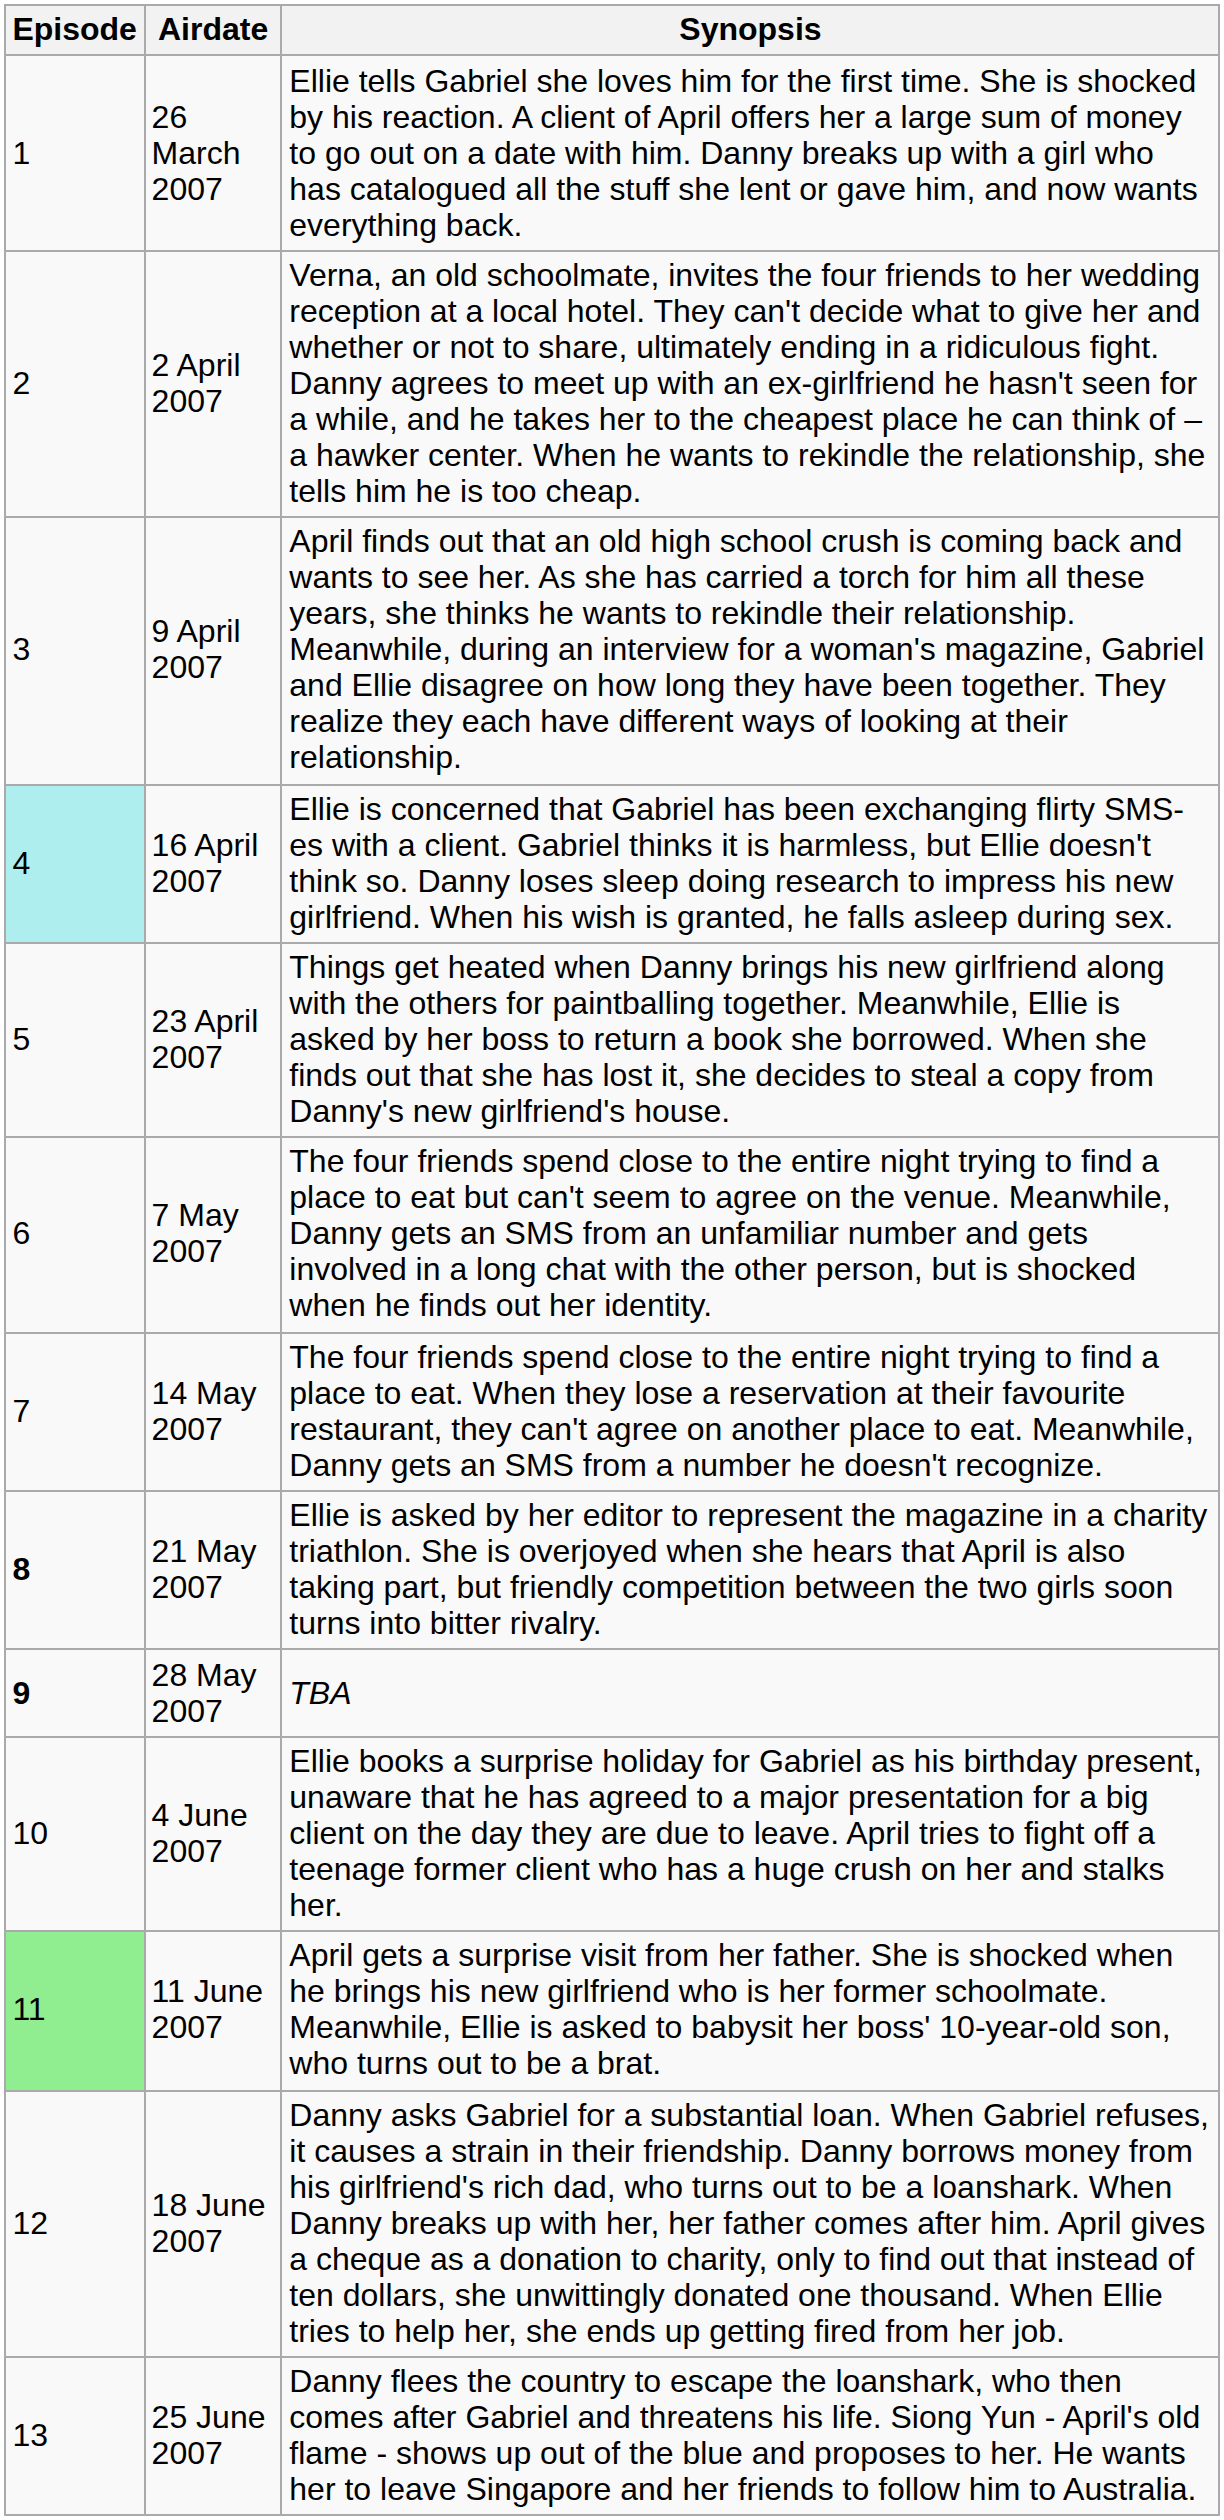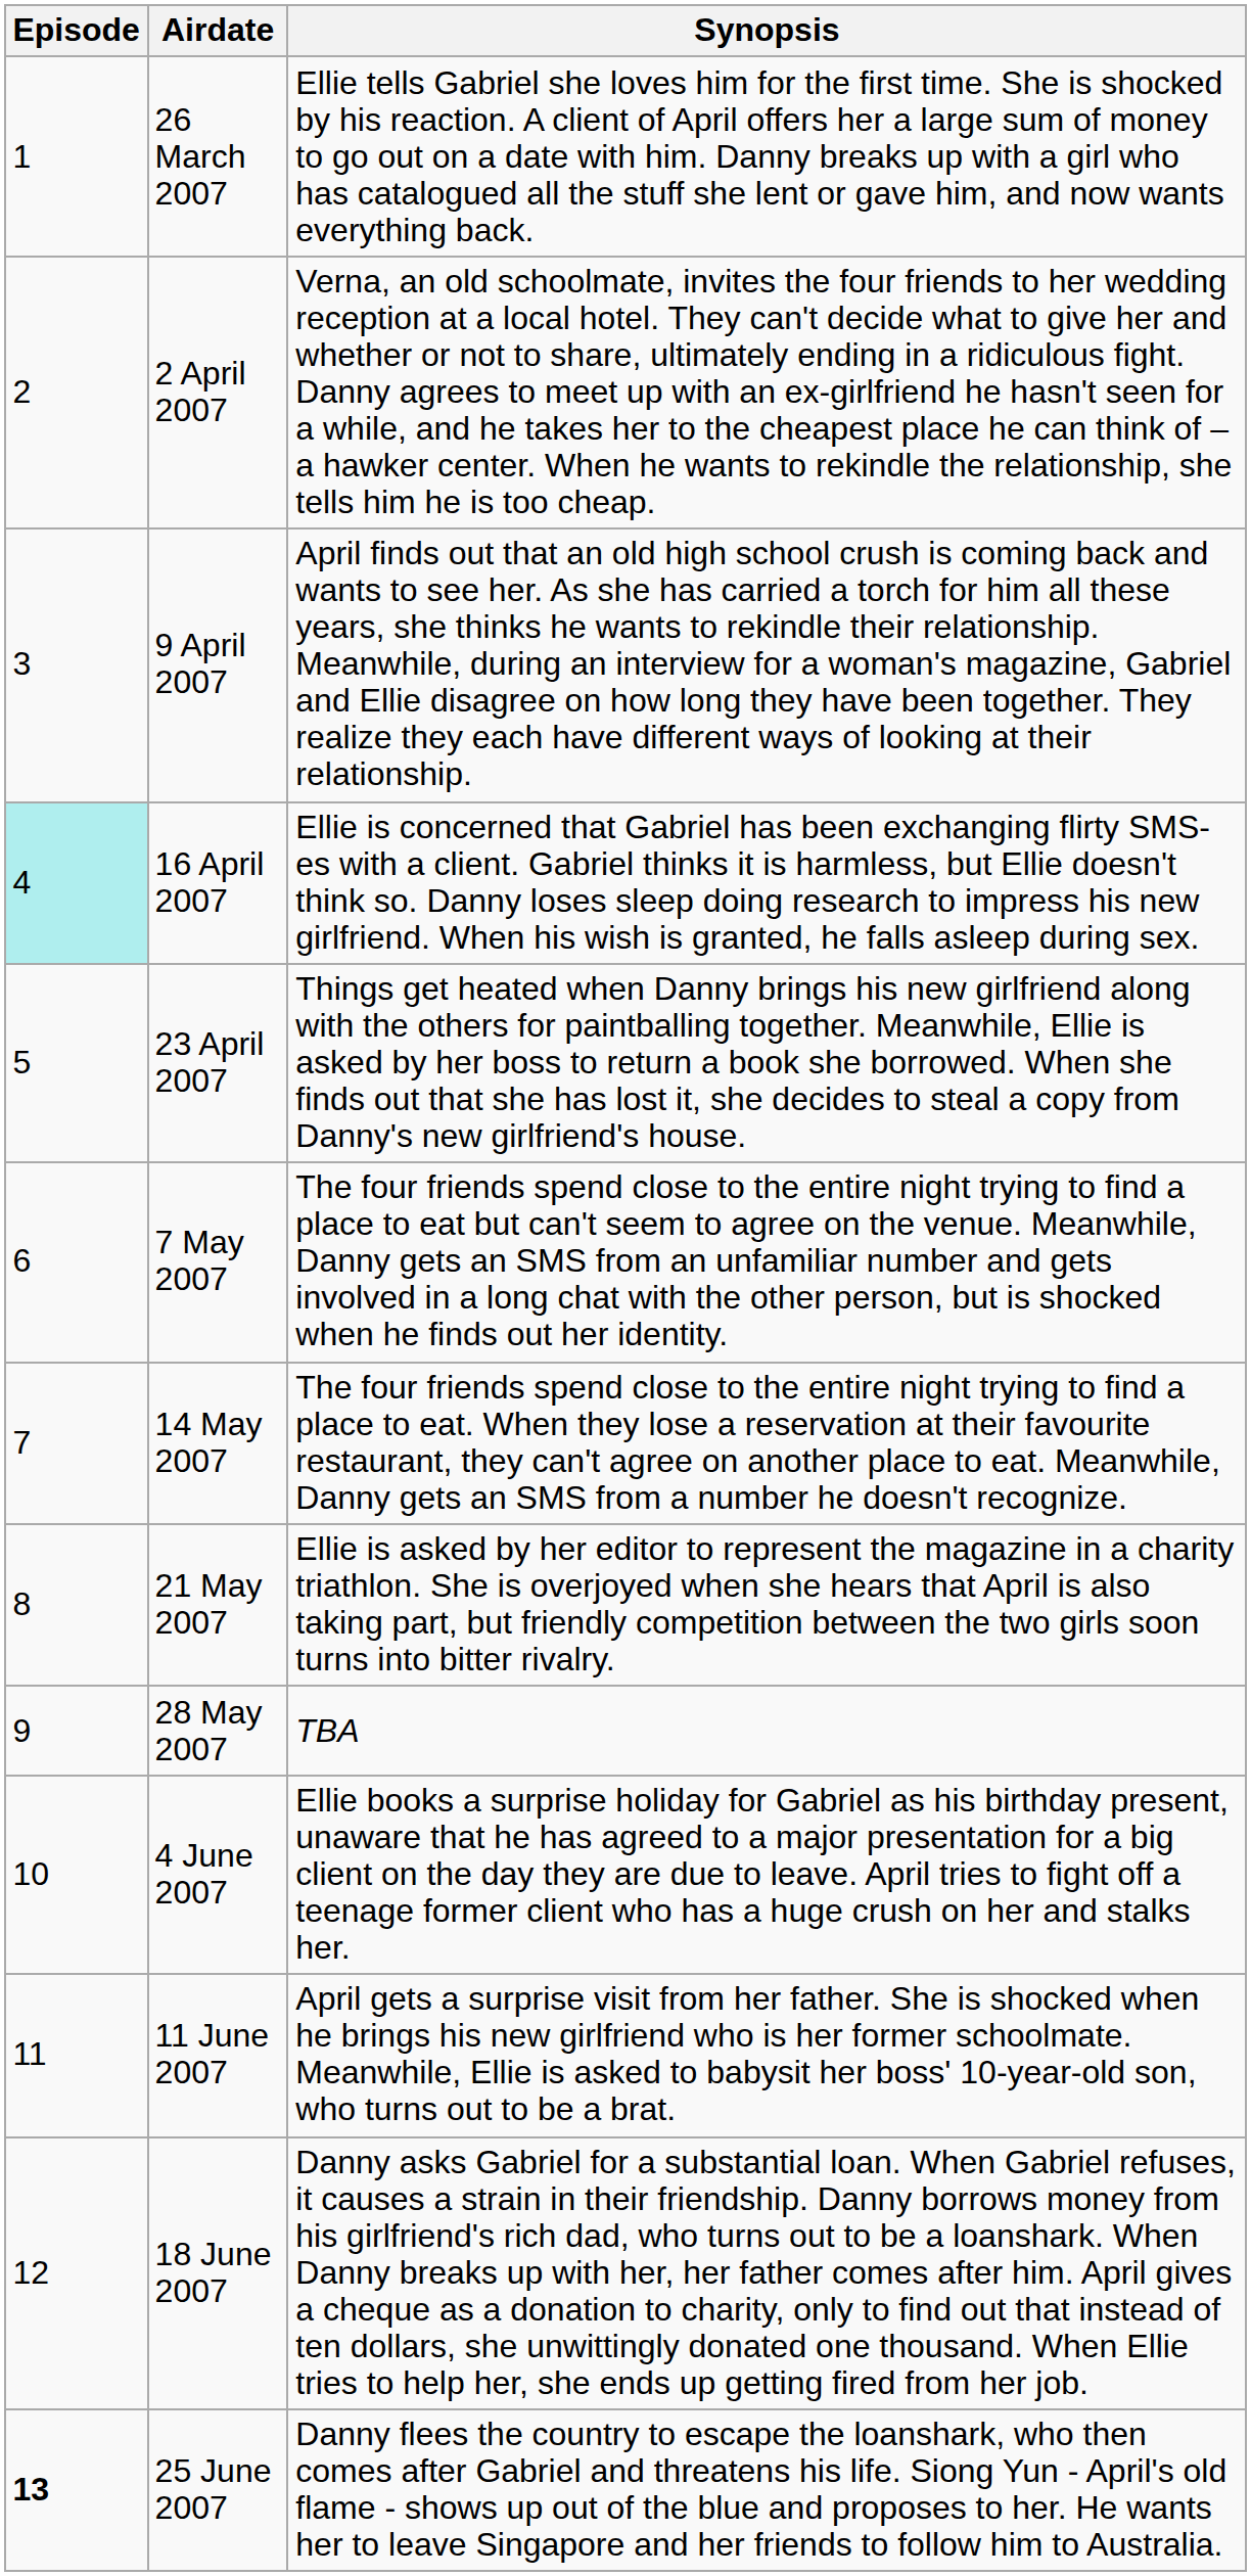21 May 2007 | Episode: bold -> normal
28 May 2007 | Episode: bold -> normal
11 June 2007 | Episode: lightgreen background -> no background
25 June 2007 | Episode: normal -> bold
